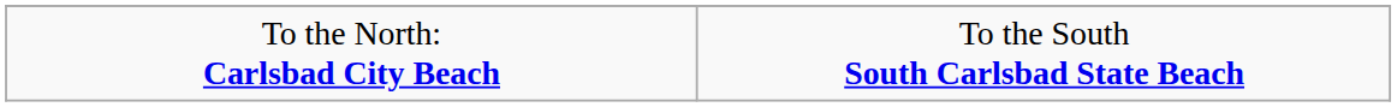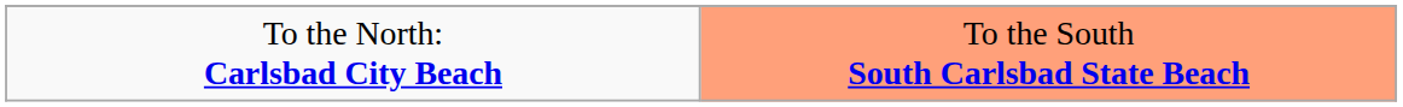To the North: Carlsbad City Beach | column 2: no background -> lightsalmon background
